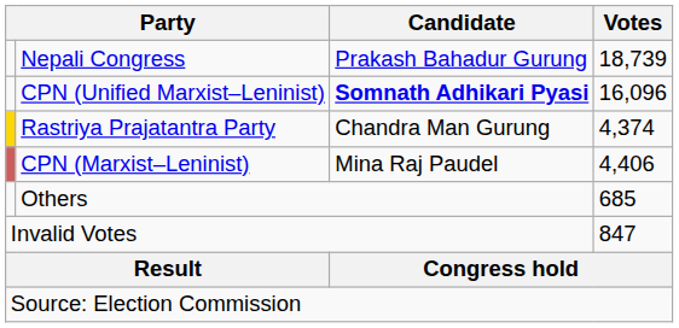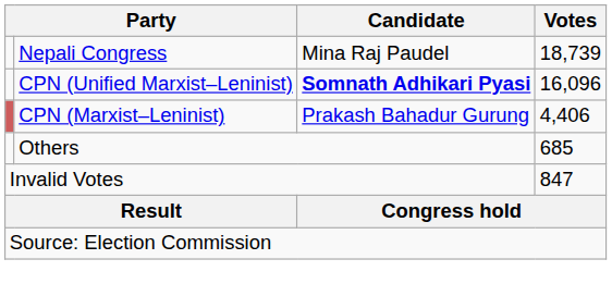Nepali Congress | Candidate: Prakash Bahadur Gurung -> Mina Raj Paudel
- row: Rastriya Prajatantra Party | Chandra Man Gurung | 4,374
CPN (Marxist–Leninist) | Candidate: Mina Raj Paudel -> Prakash Bahadur Gurung
